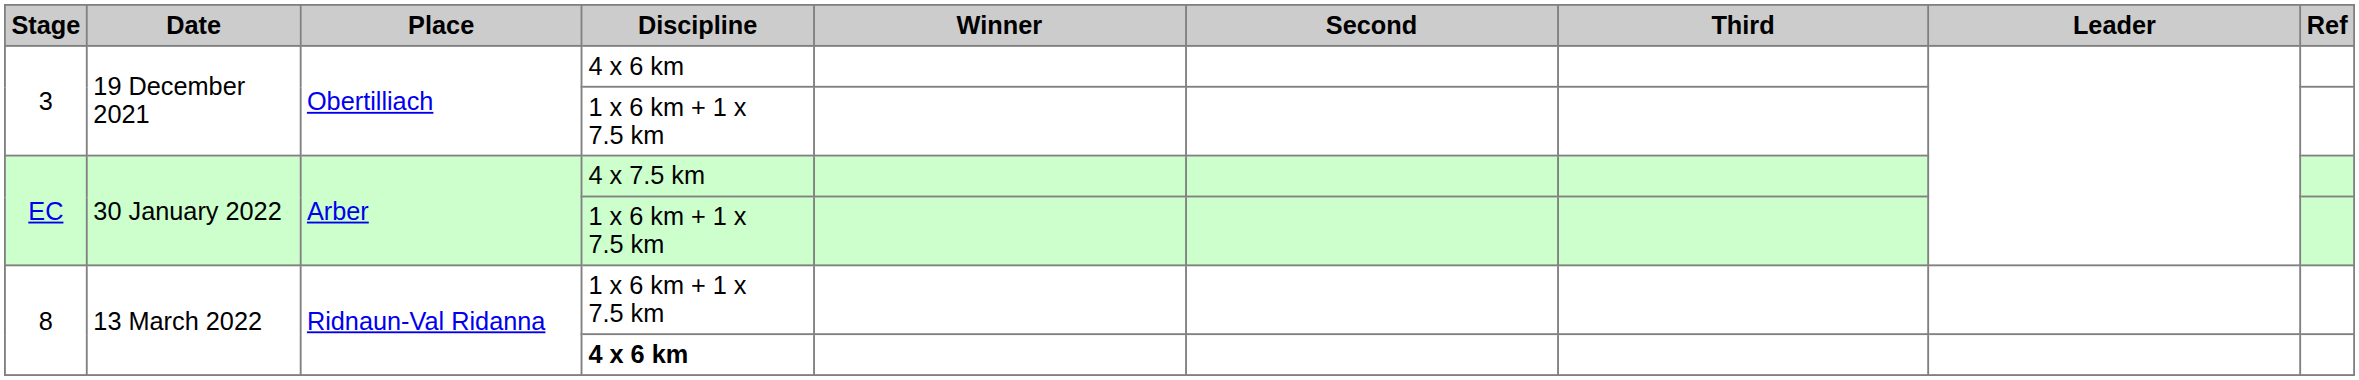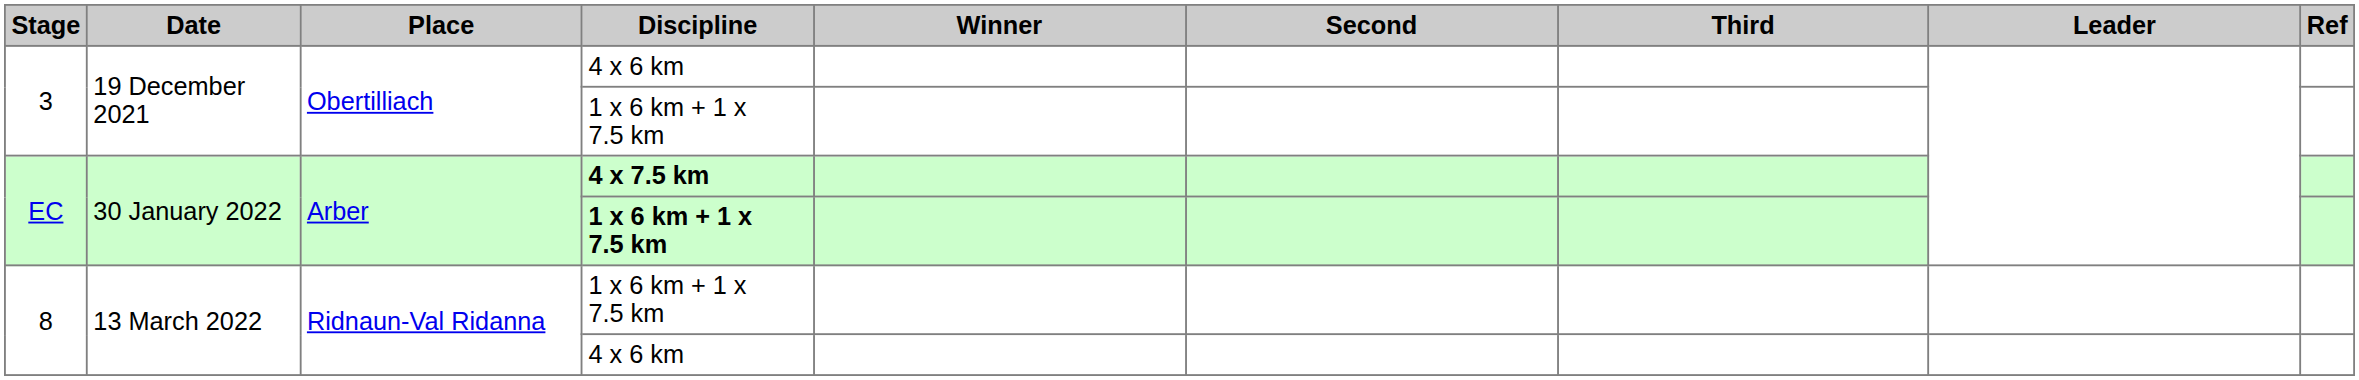EC / 4 x 7.5 km | Discipline: normal -> bold
EC / 1 x 6 km + 1 x 7.5 km | Discipline: normal -> bold
8 / 4 x 6 km | Discipline: bold -> normal
